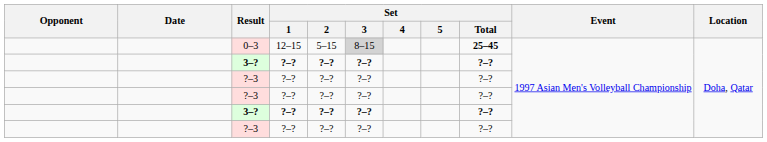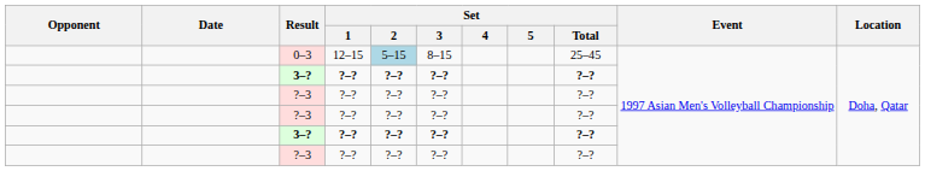0–3 | Set / 2: no background -> lightblue background
0–3 | Set / 3: lightgrey background -> no background
0–3 | Set / Total: bold -> normal
